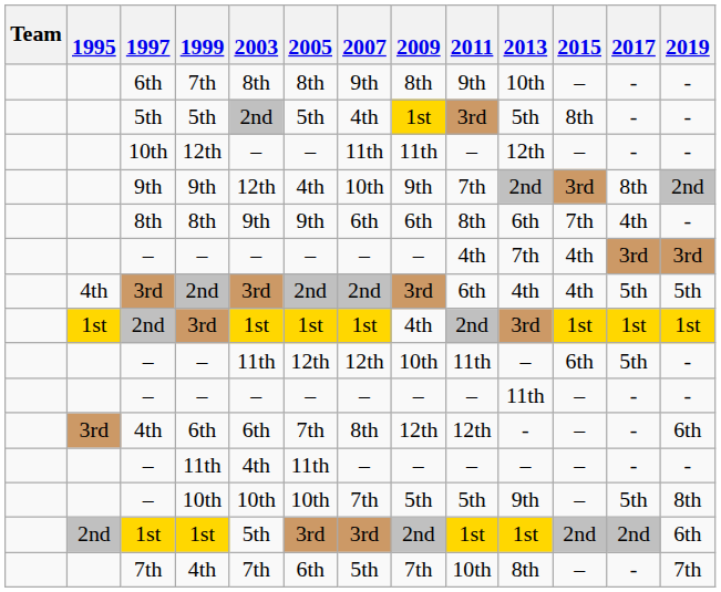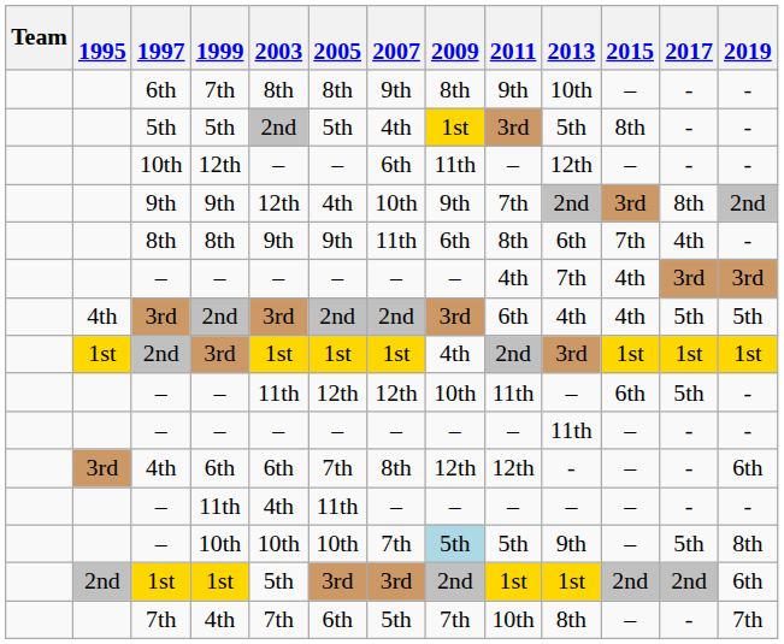row 4 | 2007: 11th -> 6th
row 6 | 2007: 6th -> 11th
row 14 | 2009: no background -> lightblue background
